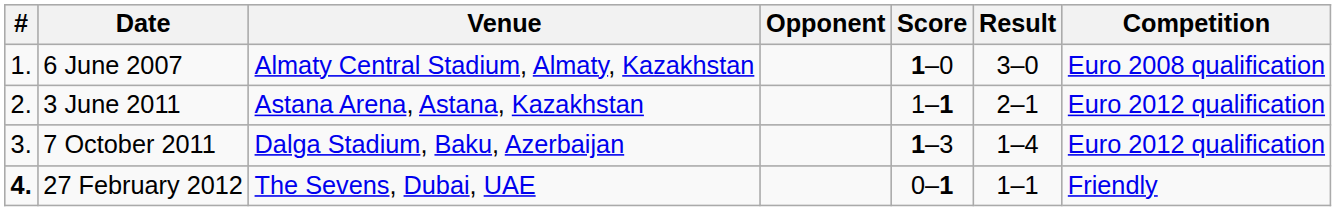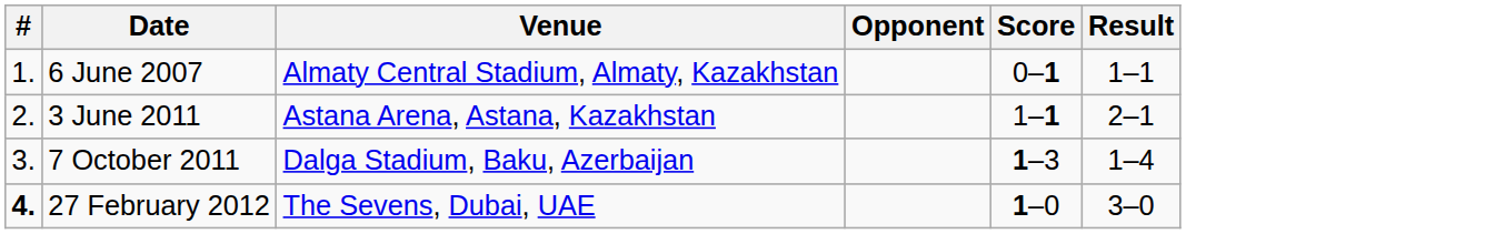- column: Competition | Euro 2008 qualification | Euro 2012 qualification | Euro 2012 qualification | Friendly
6 June 2007 | Score: 1–0 -> 0–1
6 June 2007 | Result: 3–0 -> 1–1
27 February 2012 | Score: 0–1 -> 1–0
27 February 2012 | Result: 1–1 -> 3–0
